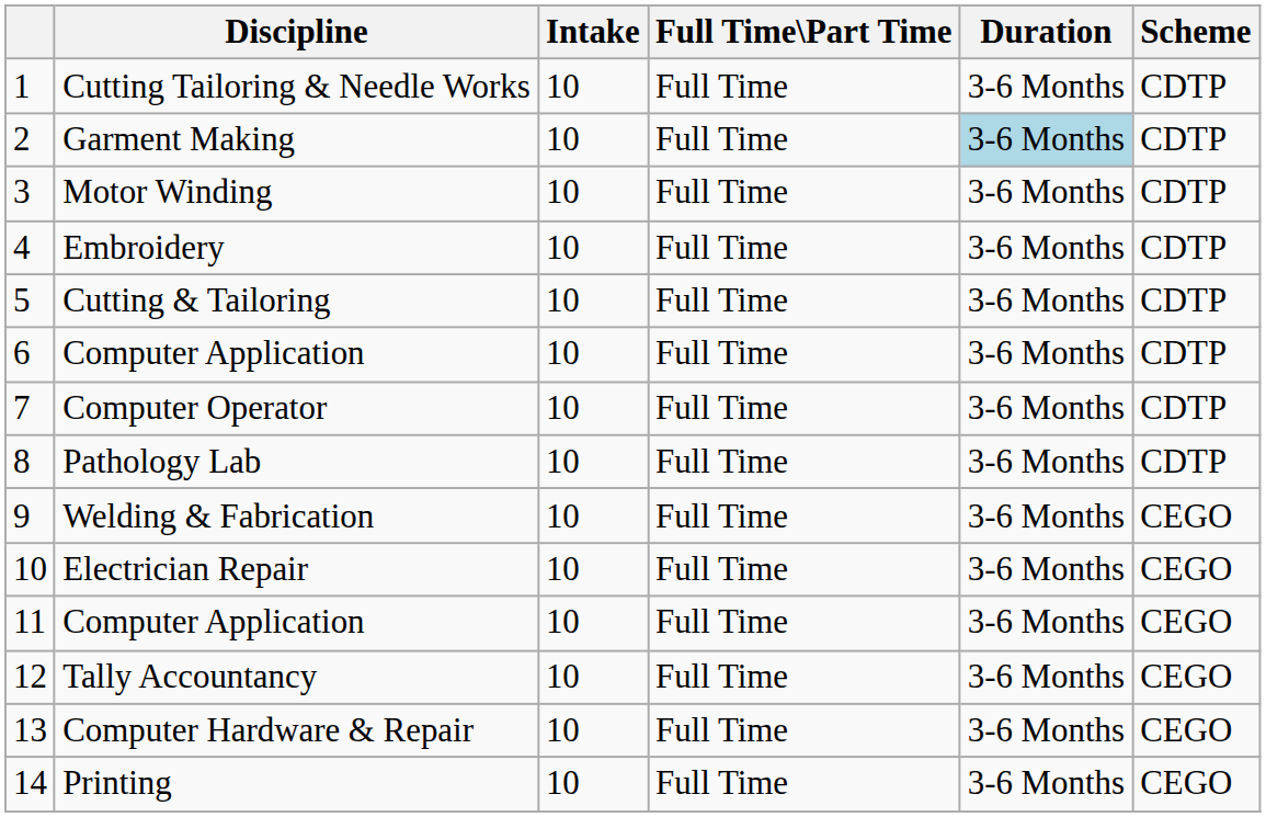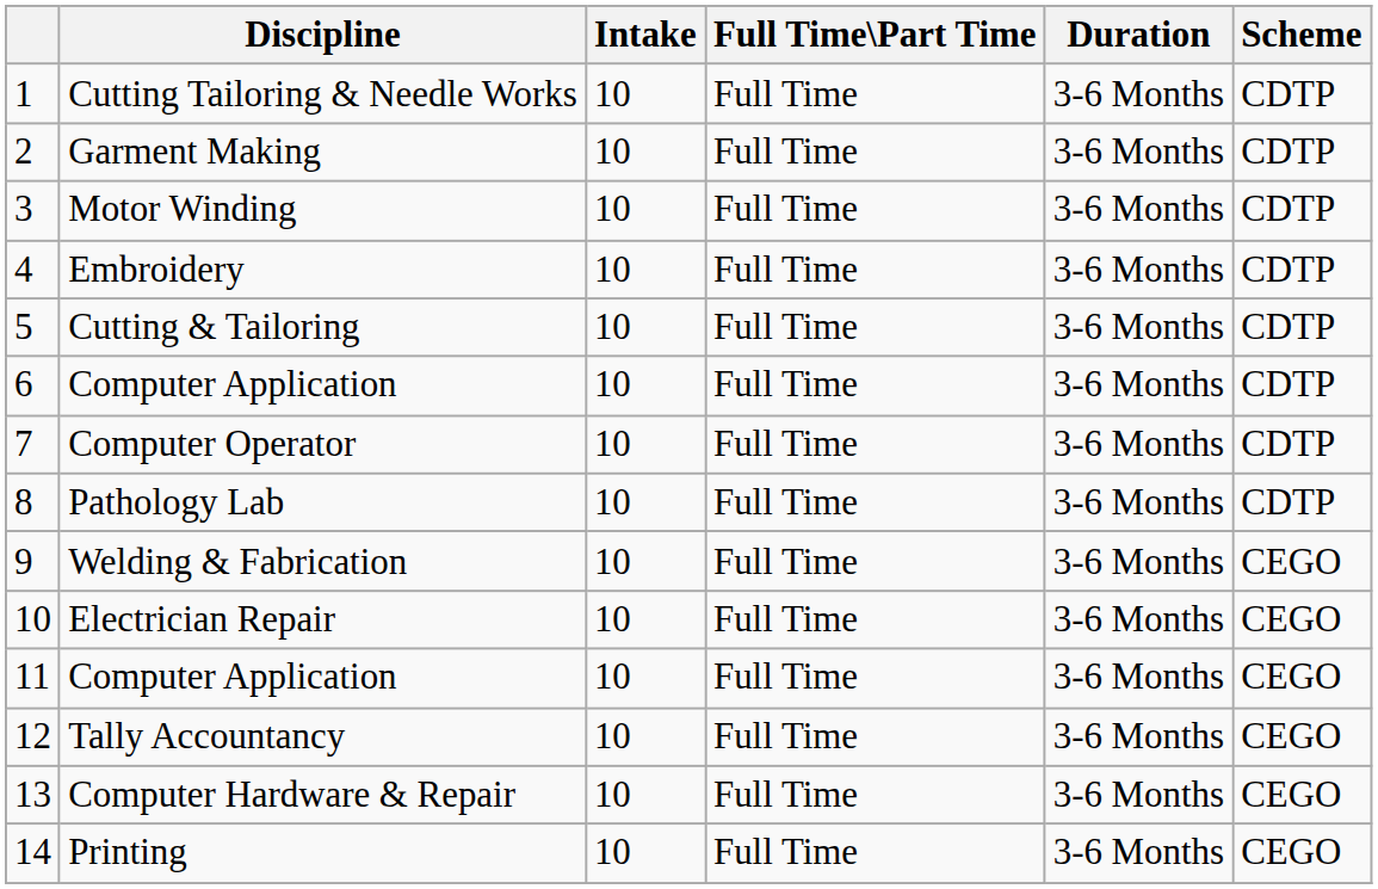Garment Making | Duration: lightblue background -> no background
